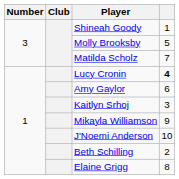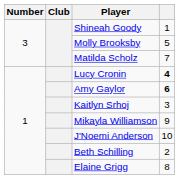Amy Gaylor | column 4: normal -> bold
